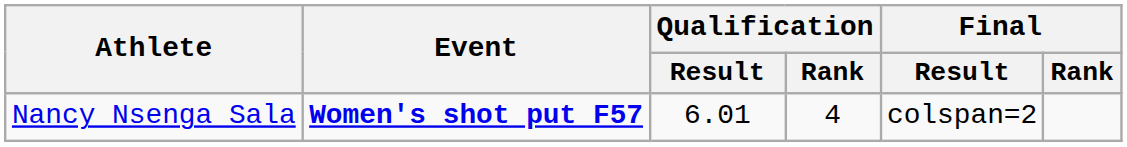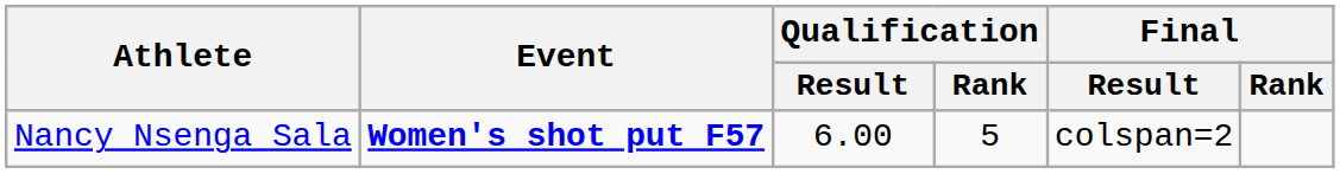Nancy Nsenga Sala | Qualification / Result: 6.01 -> 6.00
Nancy Nsenga Sala | Qualification / Rank: 4 -> 5
